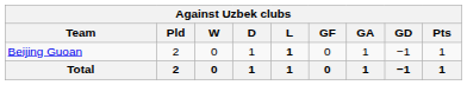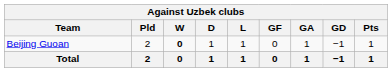Beijing Guoan | W: normal -> bold
Beijing Guoan | L: bold -> normal
